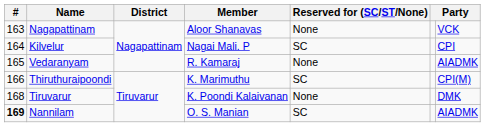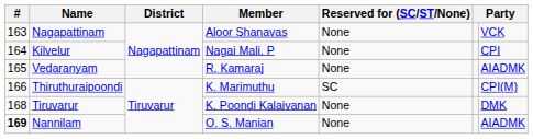Kilvelur | Reserved for (SC/ST/None): SC -> None
Nannilam | Reserved for (SC/ST/None): SC -> None
